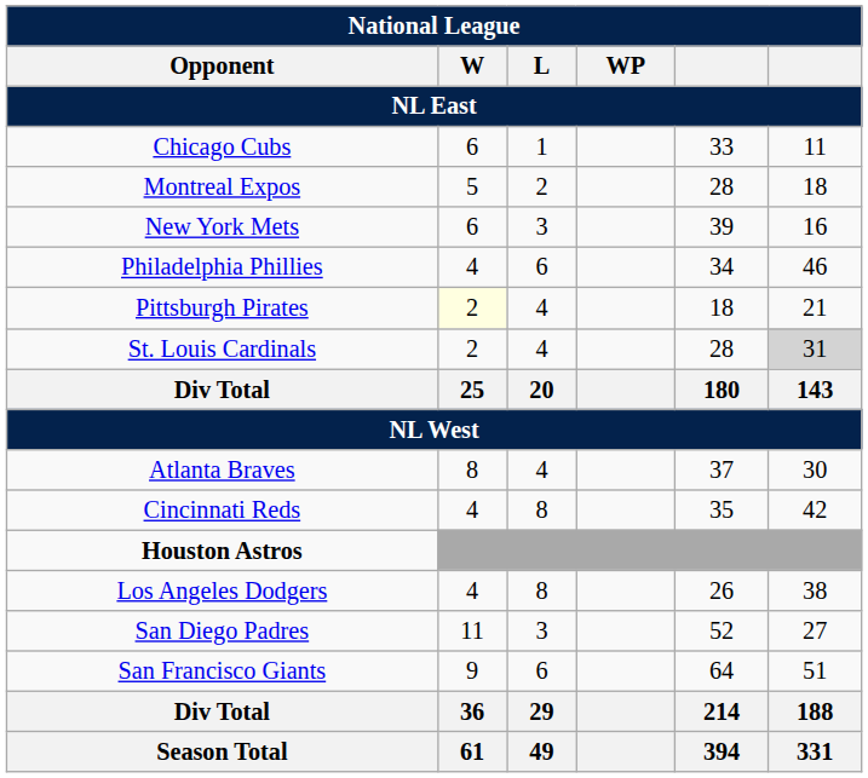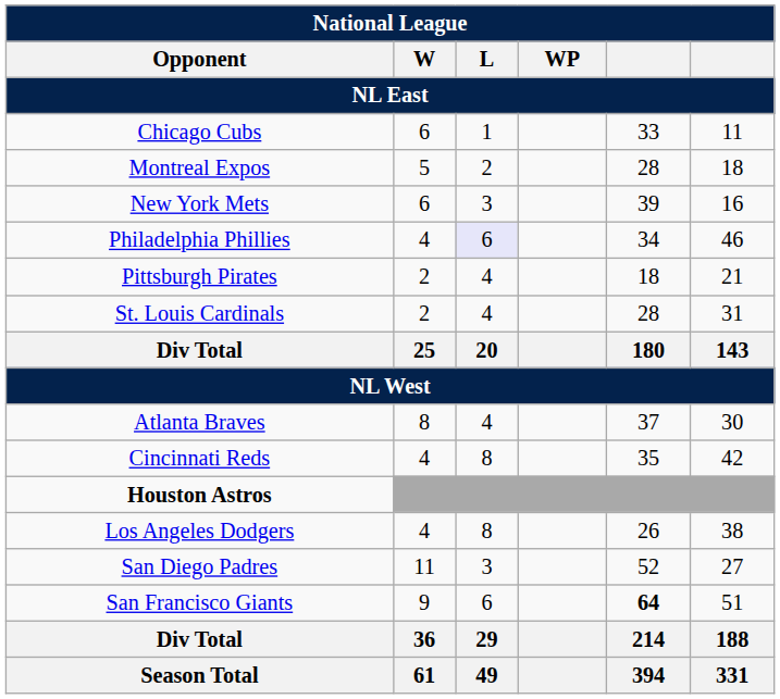Philadelphia Phillies | L: no background -> lavender background
Pittsburgh Pirates | W: lightyellow background -> no background
St. Louis Cardinals | column 6: lightgrey background -> no background
San Francisco Giants | column 5: normal -> bold
